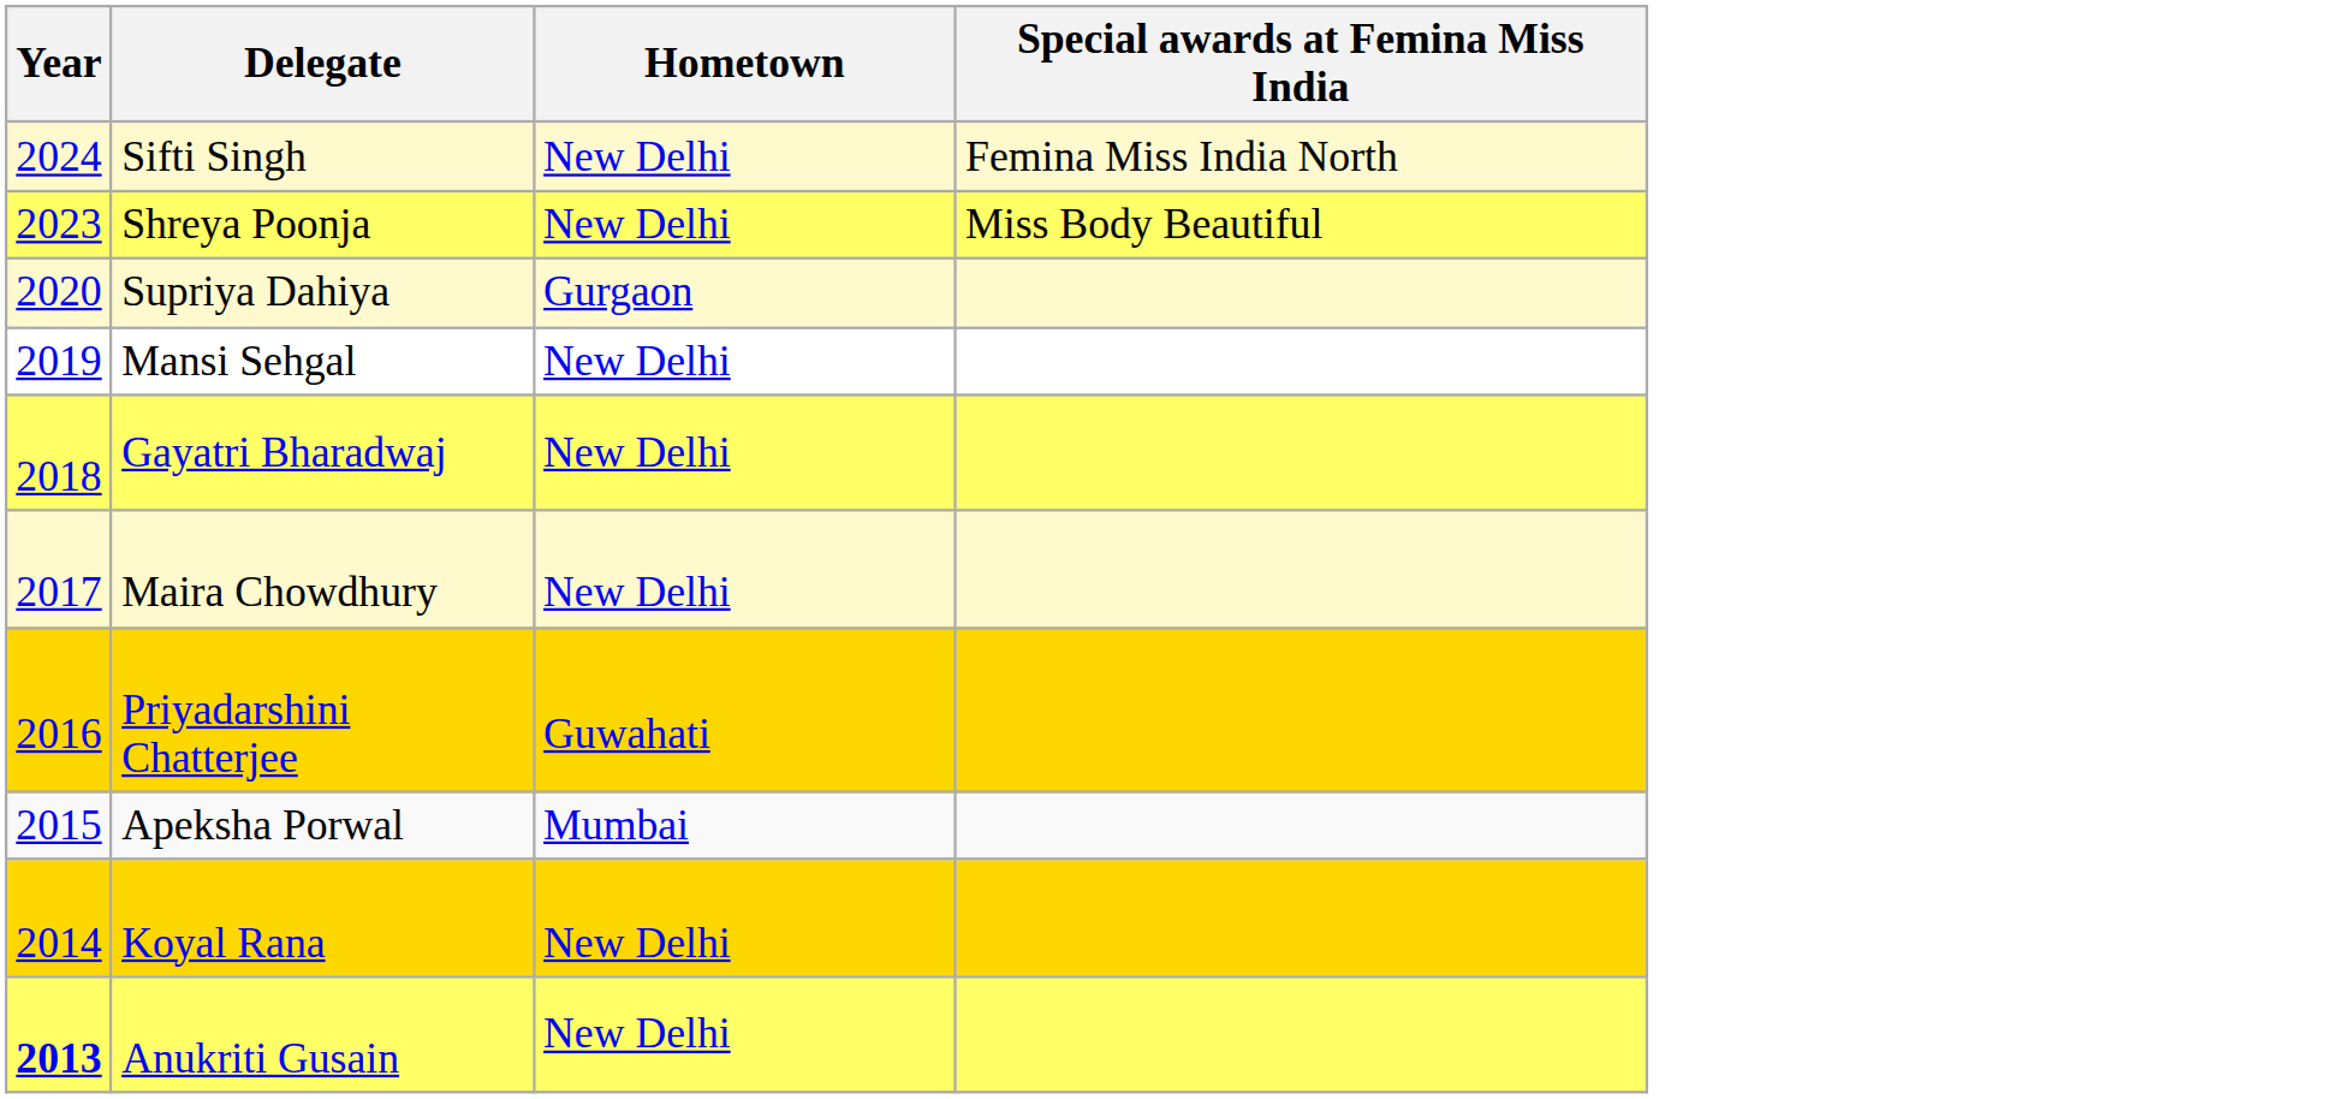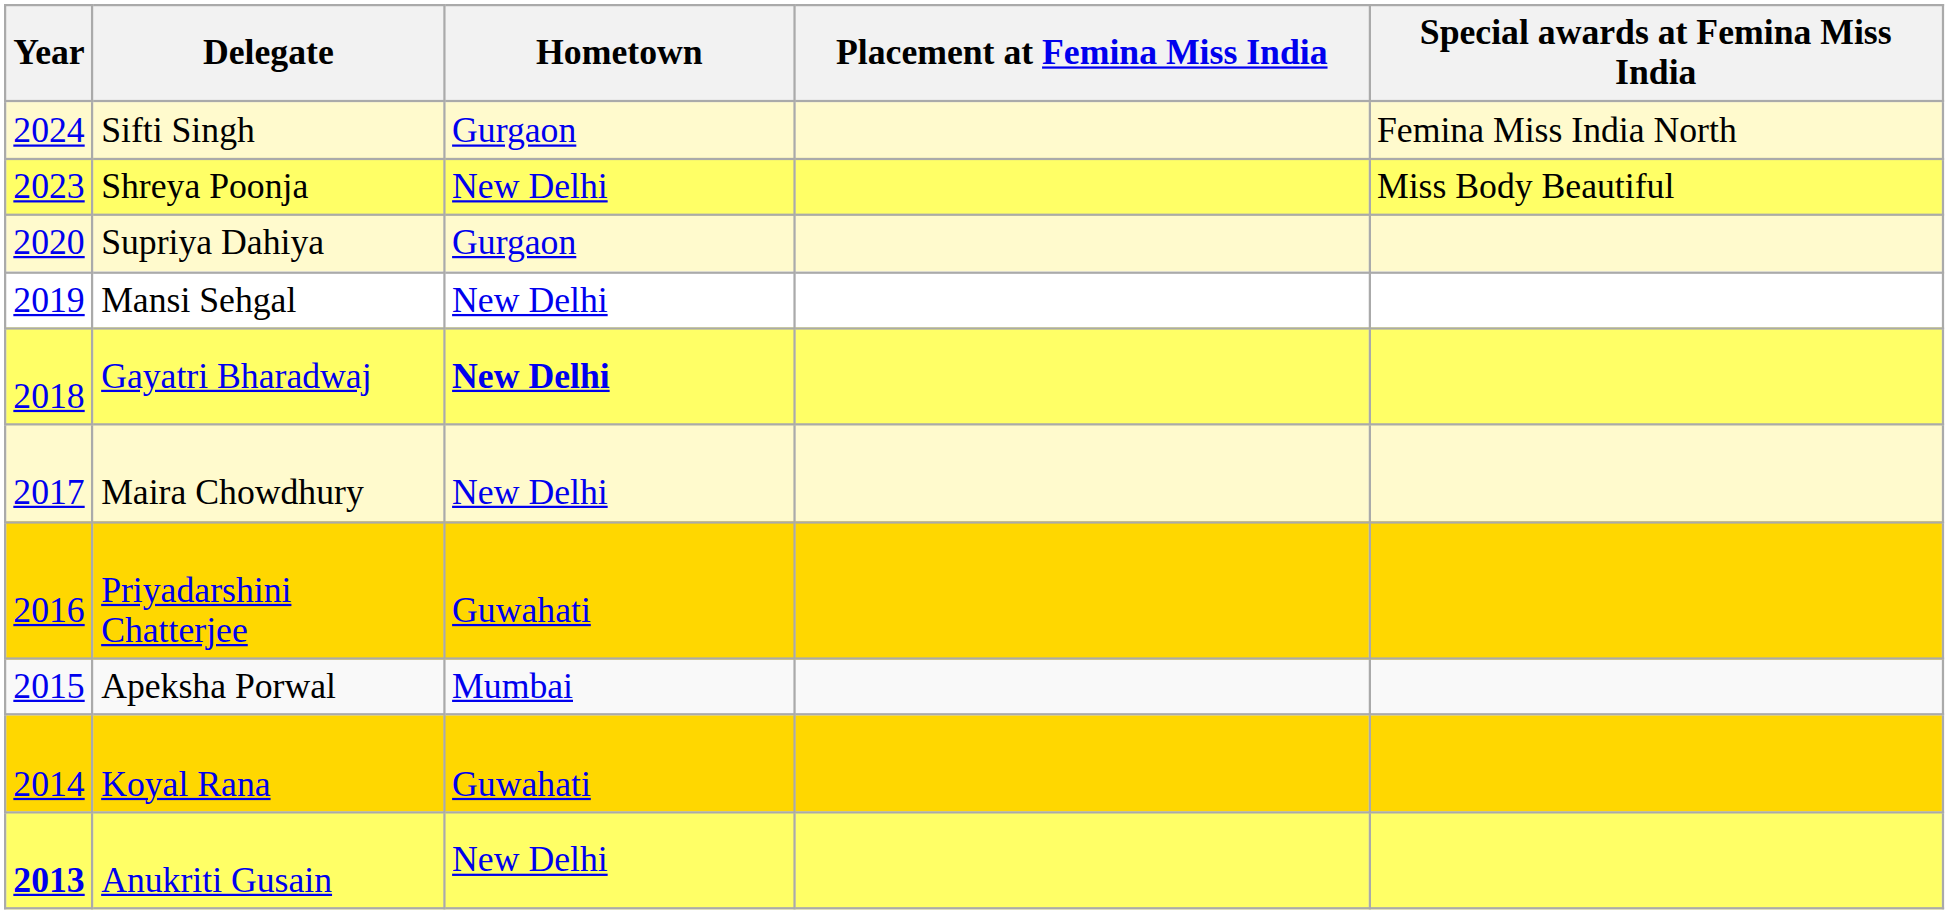+ column: Placement at Femina Miss India
Sifti Singh | Hometown: New Delhi -> Gurgaon
Gayatri Bharadwaj | Hometown: normal -> bold
Koyal Rana | Hometown: New Delhi -> Guwahati
